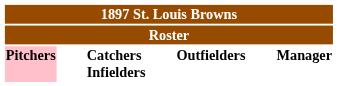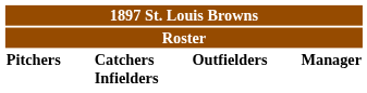Pitchers | column 1: pink background -> no background
